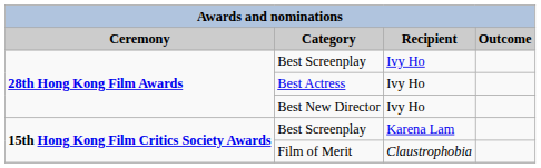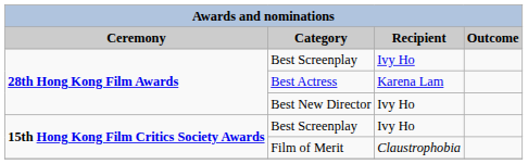Best Actress | Recipient: Ivy Ho -> Karena Lam
15th Hong Kong Film Critics Society Awards / Best Screenplay | Recipient: Karena Lam -> Ivy Ho
